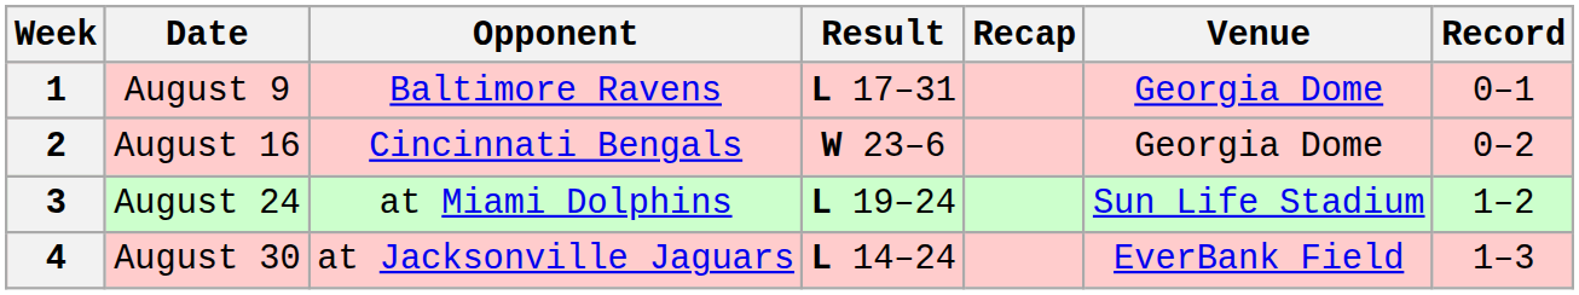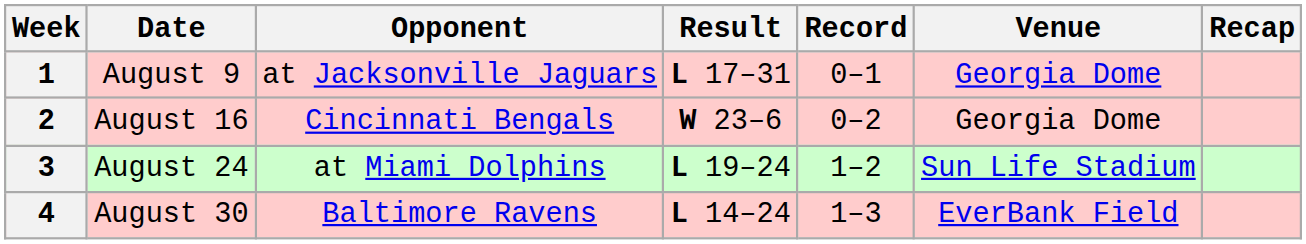columns swapped: Record <-> Recap
1 | Opponent: Baltimore Ravens -> at Jacksonville Jaguars
4 | Opponent: at Jacksonville Jaguars -> Baltimore Ravens
